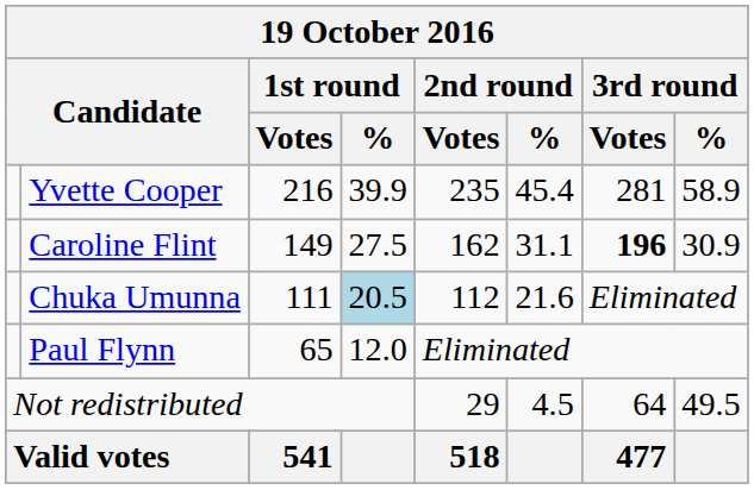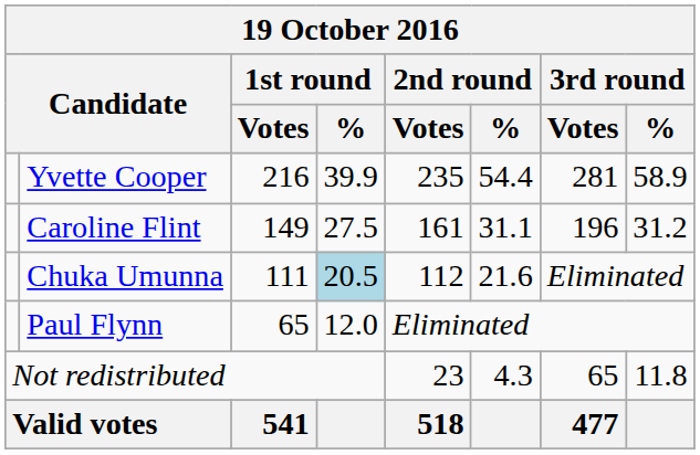Yvette Cooper | 2nd round / %: 45.4 -> 54.4
Caroline Flint | 2nd round / Votes: 162 -> 161
Caroline Flint | 3rd round / Votes: bold -> normal
Caroline Flint | 3rd round / %: 30.9 -> 31.2
Not redistributed | 2nd round / Votes: 29 -> 23
Not redistributed | 2nd round / %: 4.5 -> 4.3
Not redistributed | 3rd round / Votes: 64 -> 65
Not redistributed | 3rd round / %: 49.5 -> 11.8
